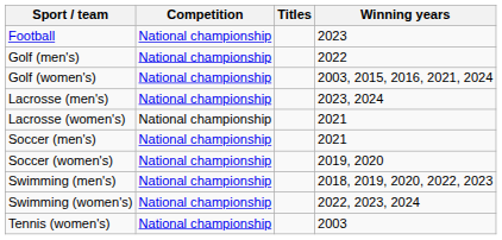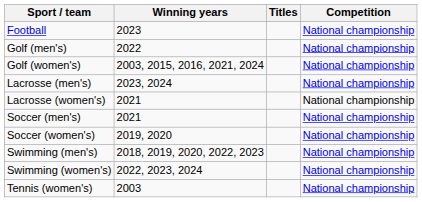columns swapped: Competition <-> Winning years
